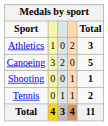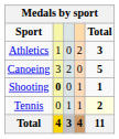Shooting | column 2: normal -> bold
Tennis | Total: no background -> lightyellow background
